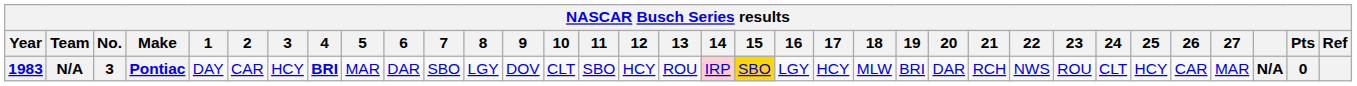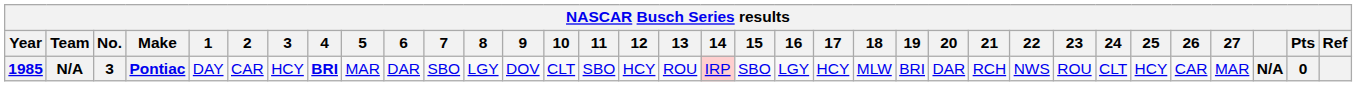row 3 | Year: 1983 -> 1985
row 3 | 15: gold background -> no background
